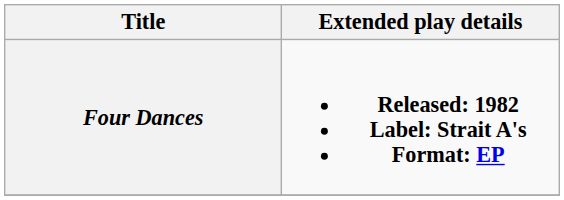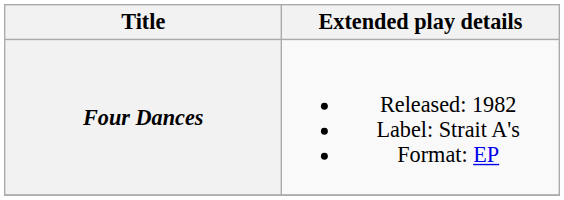Four Dances | Extended play details: bold -> normal
